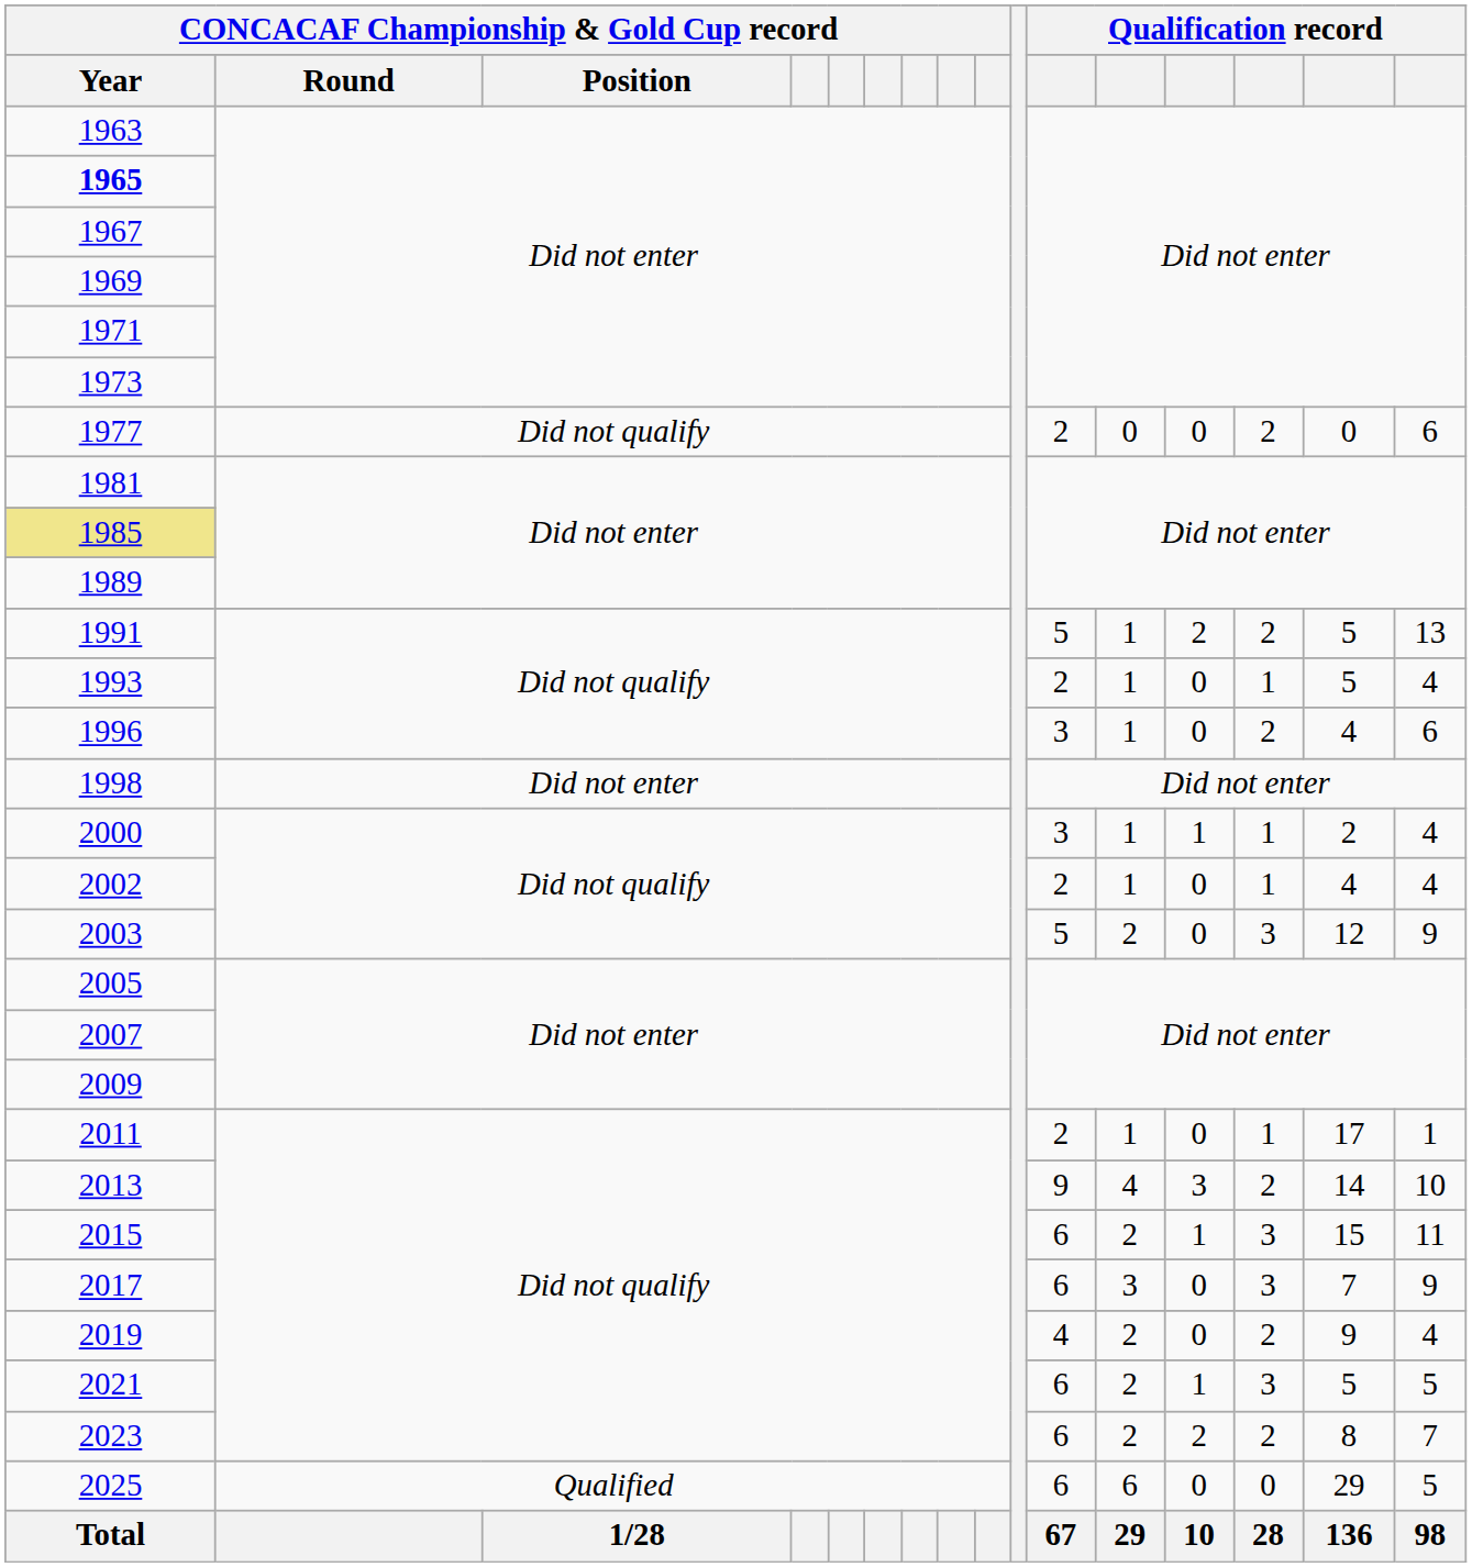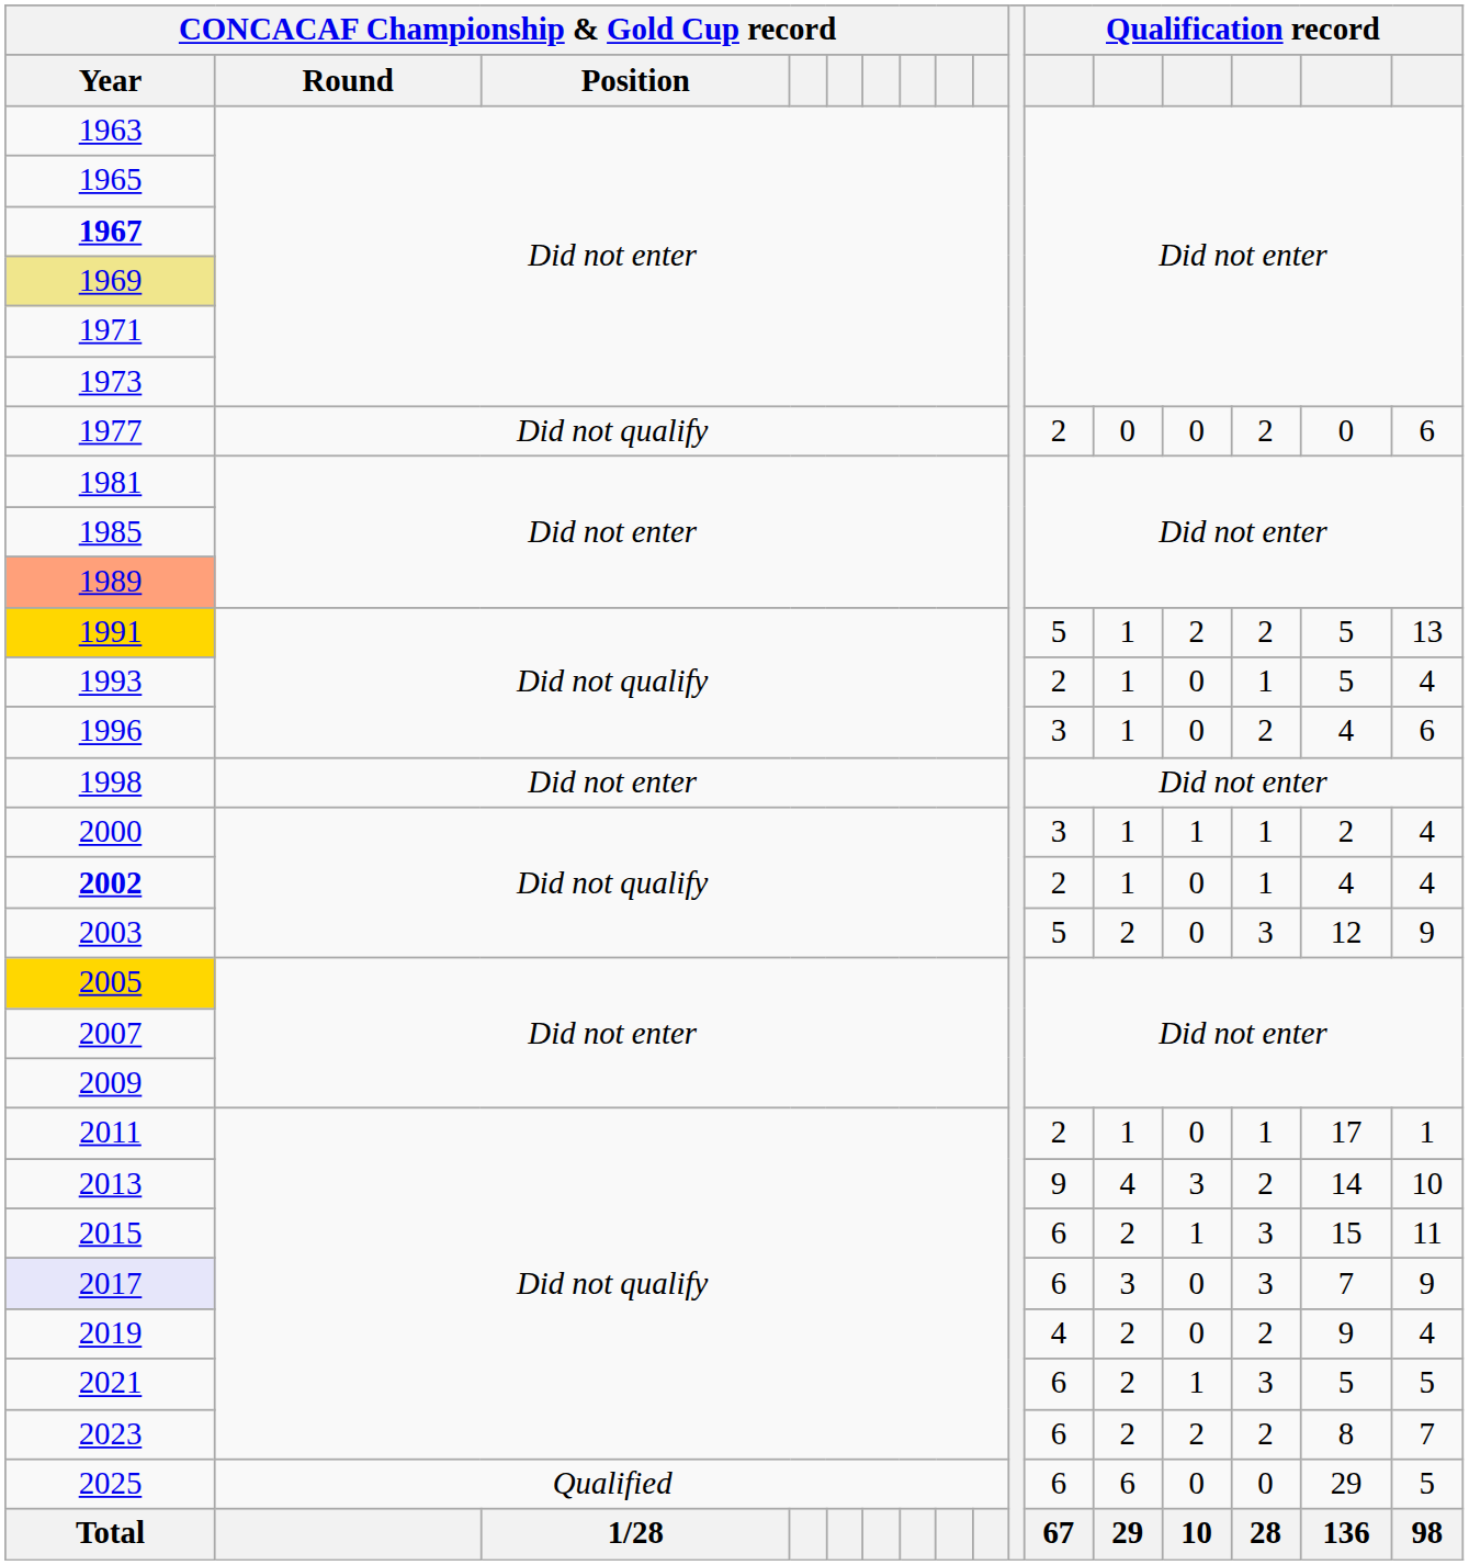1965 | CONCACAF Championship & Gold Cup record / Year: bold -> normal
1967 | CONCACAF Championship & Gold Cup record / Year: normal -> bold
1969 | CONCACAF Championship & Gold Cup record / Year: no background -> khaki background
1985 | CONCACAF Championship & Gold Cup record / Year: khaki background -> no background
1989 | CONCACAF Championship & Gold Cup record / Year: no background -> lightsalmon background
1991 | CONCACAF Championship & Gold Cup record / Year: no background -> gold background
2002 | CONCACAF Championship & Gold Cup record / Year: normal -> bold
2005 | CONCACAF Championship & Gold Cup record / Year: no background -> gold background
2017 | CONCACAF Championship & Gold Cup record / Year: no background -> lavender background
